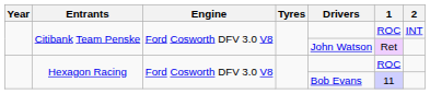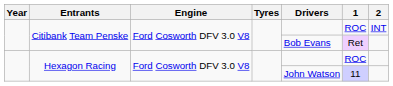row 3 | Drivers: John Watson -> Bob Evans
row 5 | Drivers: Bob Evans -> John Watson
